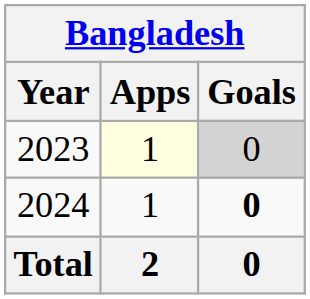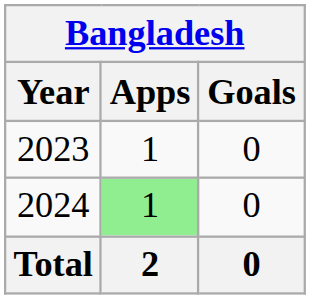2023 | Apps: lightyellow background -> no background
2023 | Goals: lightgrey background -> no background
2024 | Apps: no background -> lightgreen background
2024 | Goals: bold -> normal
